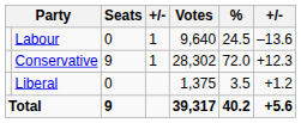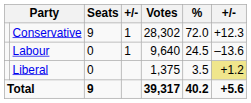rows swapped: Conservative <-> Labour
Liberal | column 7: no background -> khaki background
